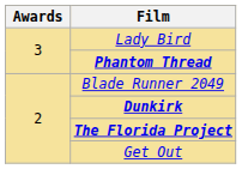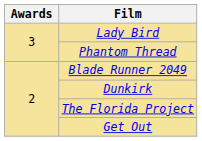Phantom Thread | Film: bold -> normal
Dunkirk | Film: bold -> normal
The Florida Project | Film: bold -> normal
